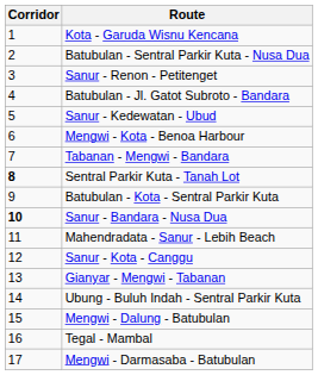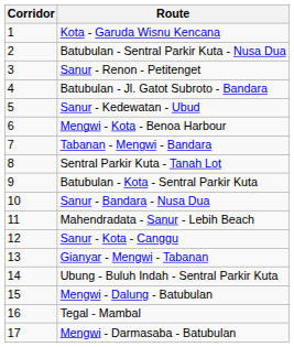Sentral Parkir Kuta - Tanah Lot | Corridor: bold -> normal
Sanur - Bandara - Nusa Dua | Corridor: bold -> normal
